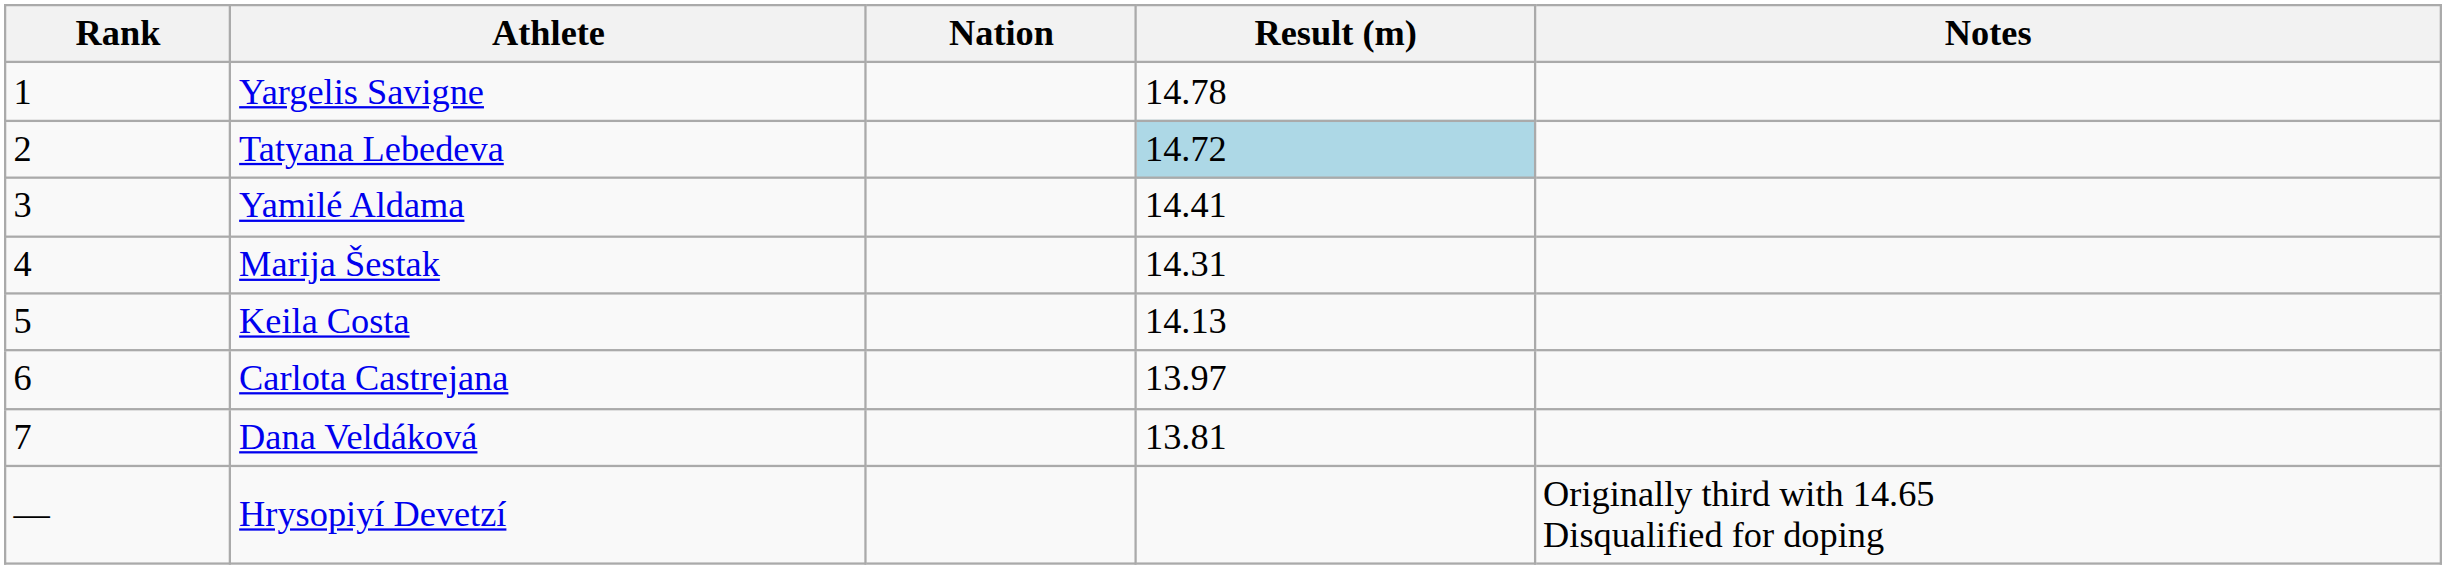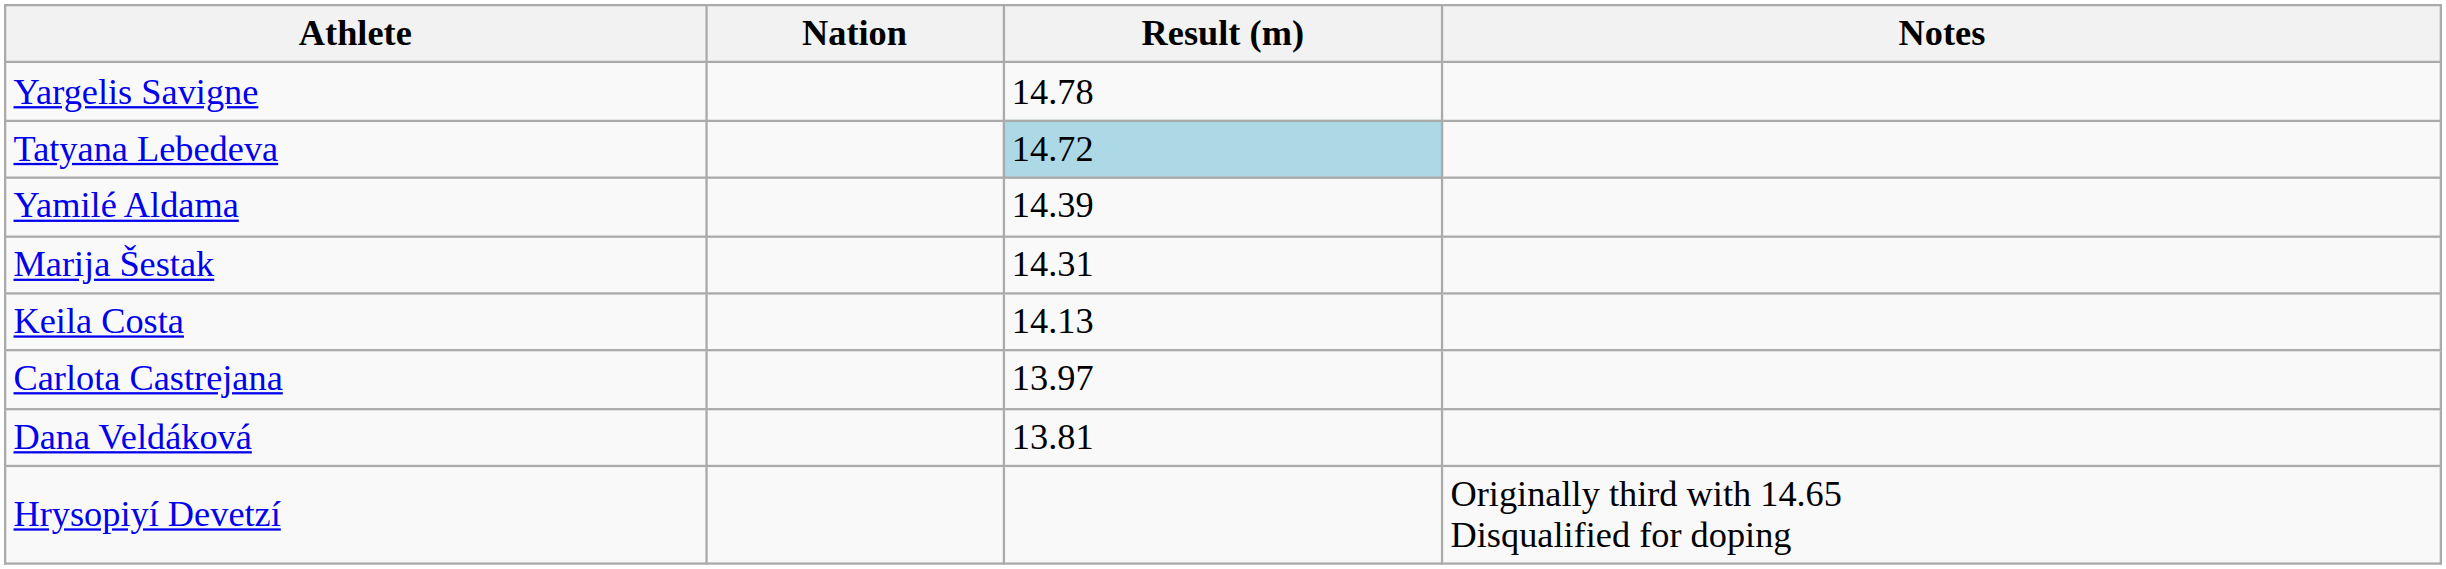- column: Rank | 1 | 2 | 3 | 4 | 5 | 6 | 7 | —
Yamilé Aldama | Result (m): 14.41 -> 14.39
